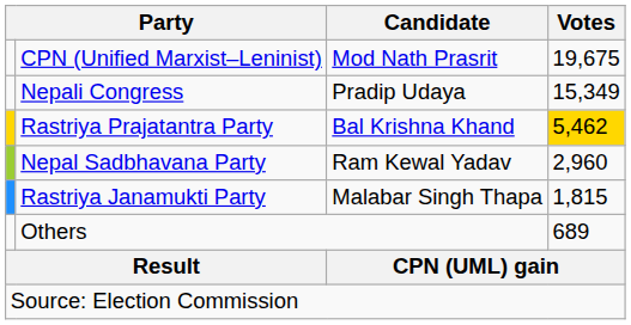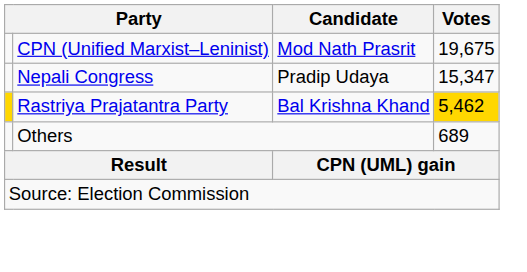Nepali Congress | Votes: 15,349 -> 15,347
- row: Nepal Sadbhavana Party | Ram Kewal Yadav | 2,960
- row: Rastriya Janamukti Party | Malabar Singh Thapa | 1,815
